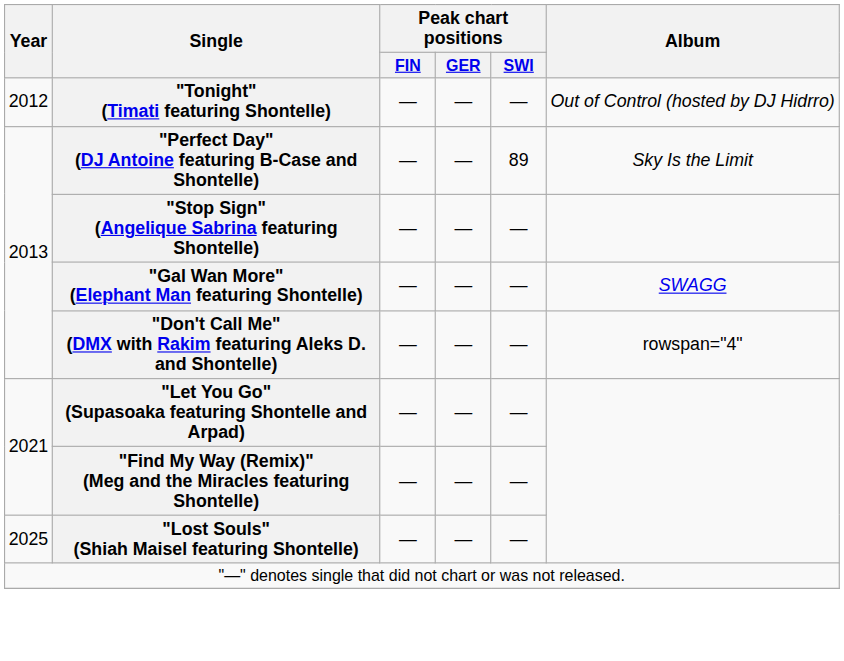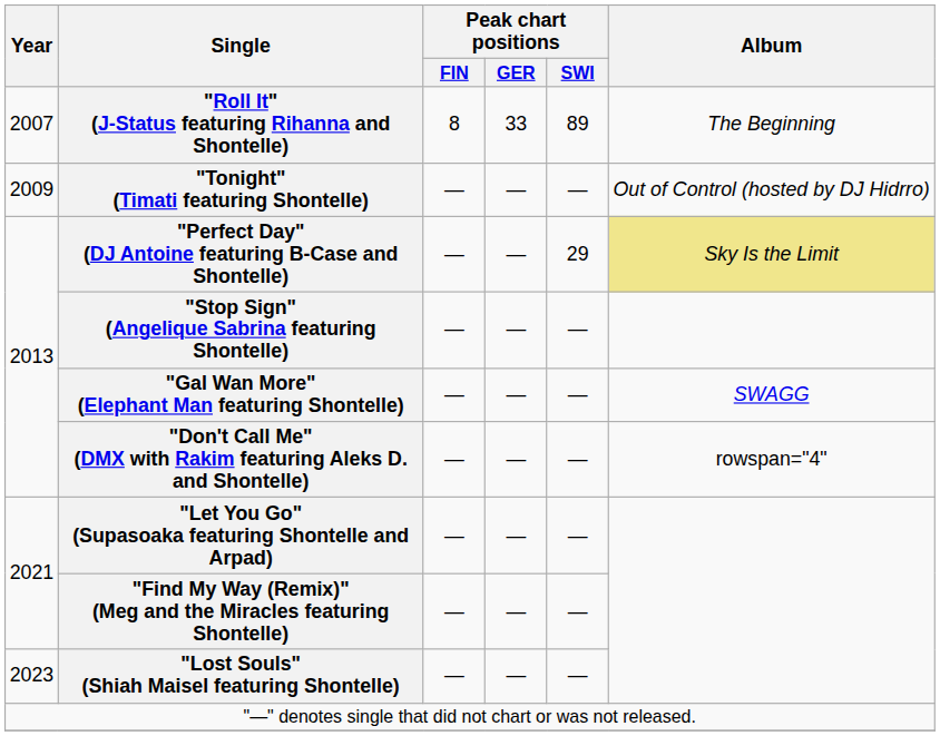+ row: 2007 | "Roll It" (J-Status featuring Rihanna and Shontelle) | 8 | 33 | 89 | The Beginning
"Tonight" (Timati featuring Shontelle) | Year: 2012 -> 2009
"Perfect Day" (DJ Antoine featuring B-Case and Shontelle) | Peak chart positions / SWI: 89 -> 29
"Perfect Day" (DJ Antoine featuring B-Case and Shontelle) | Album: no background -> khaki background
"Lost Souls" (Shiah Maisel featuring Shontelle) | Year: 2025 -> 2023
